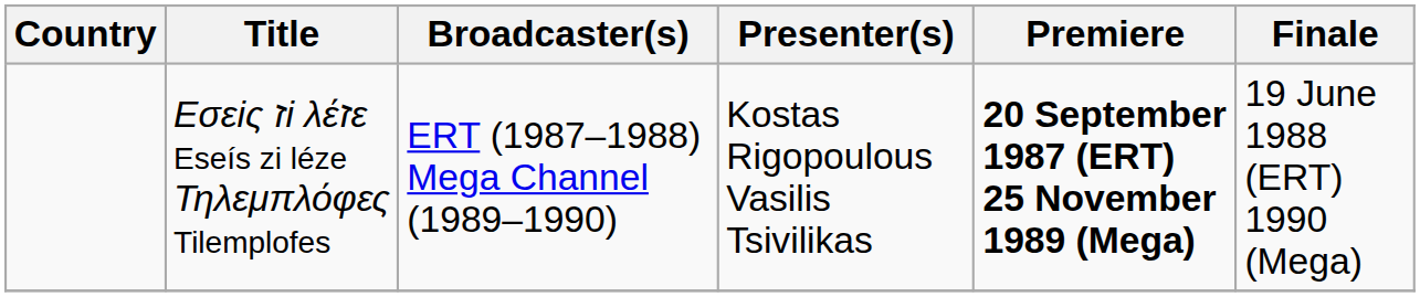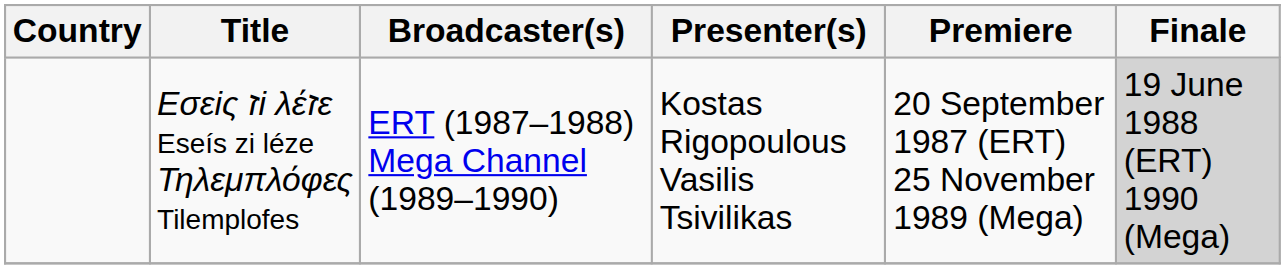Εσεіς זi λέזε Eseís zi léze Τηλεμπλόφες Tilemplofes | Premiere: bold -> normal
Εσεіς זi λέזε Eseís zi léze Τηλεμπλόφες Tilemplofes | Finale: no background -> lightgrey background
